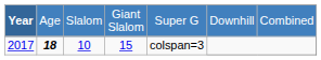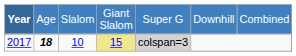2017 | column 4: no background -> khaki background
2017 | column 5: no background -> lightgrey background
